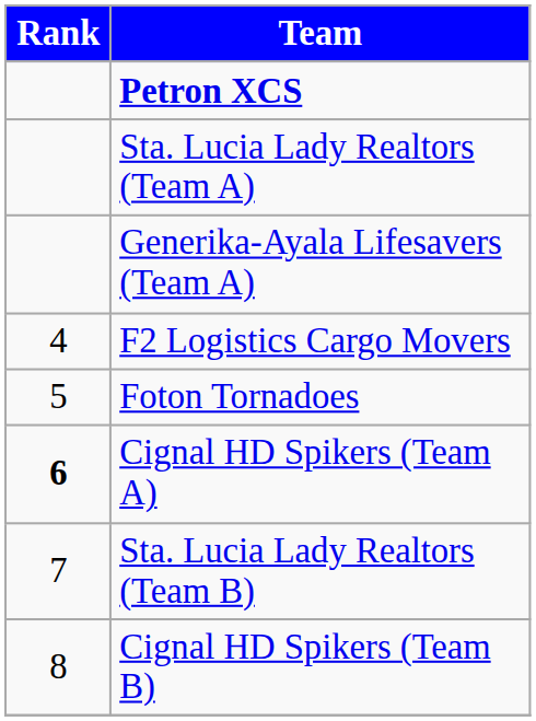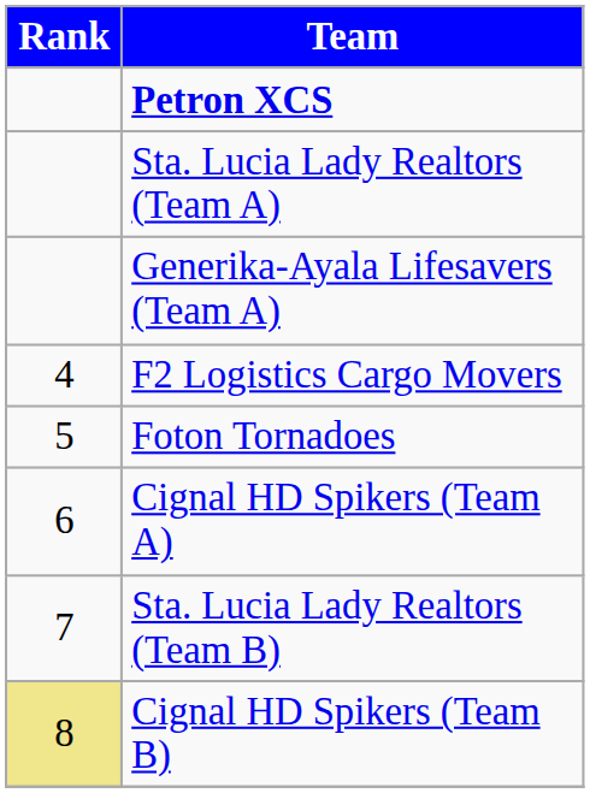Cignal HD Spikers (Team A) | Rank: bold -> normal
Cignal HD Spikers (Team B) | Rank: no background -> khaki background
